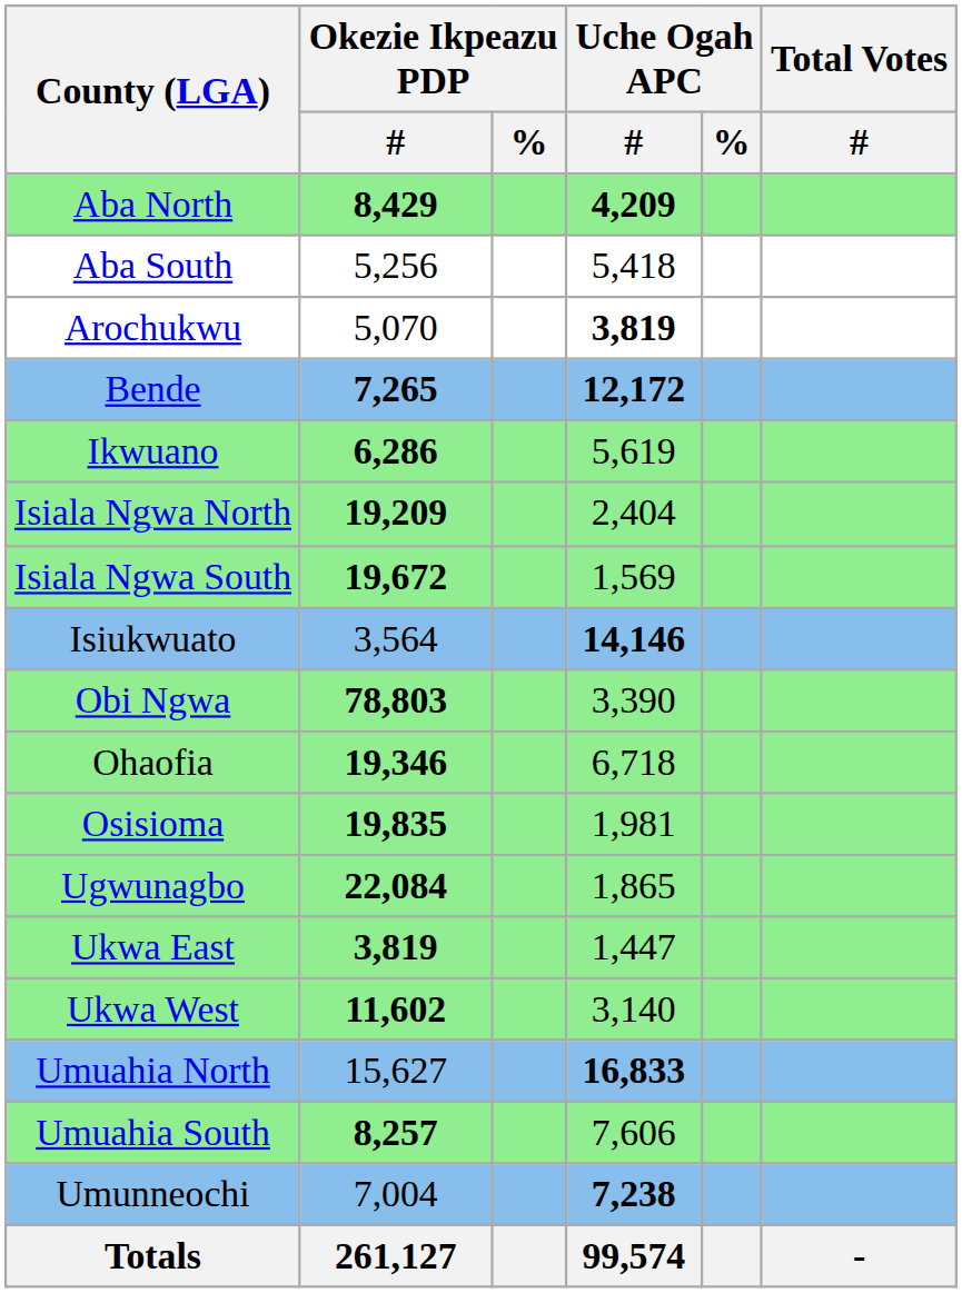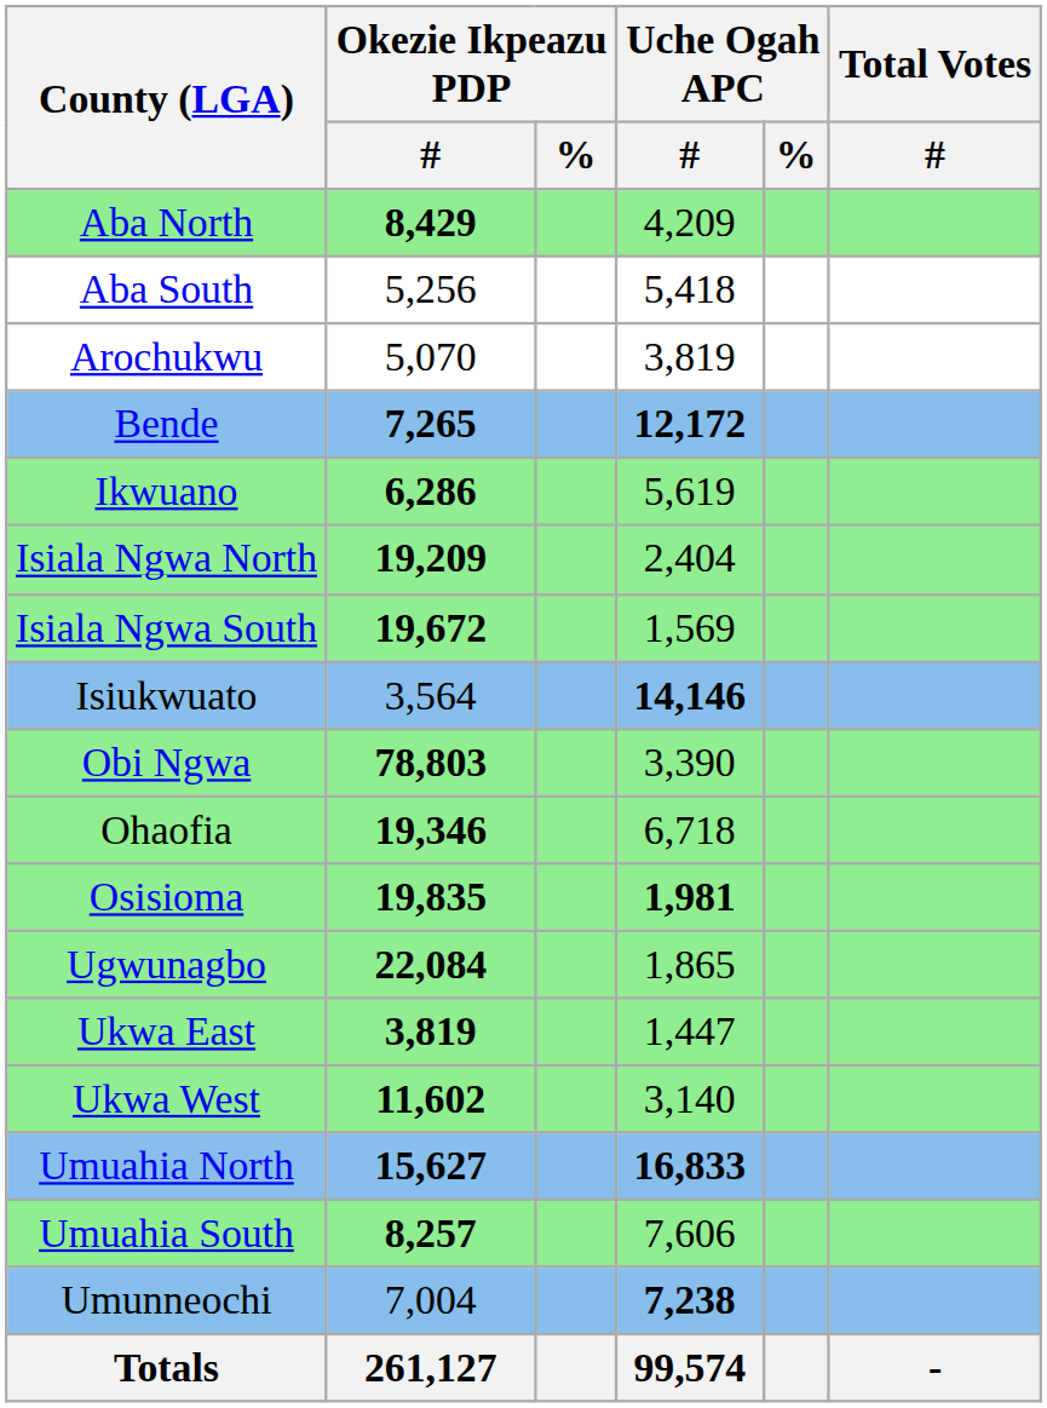Aba North | Uche Ogah APC / #: bold -> normal
Arochukwu | Uche Ogah APC / #: bold -> normal
Osisioma | Uche Ogah APC / #: normal -> bold
Umuahia North | Okezie Ikpeazu PDP / #: normal -> bold
